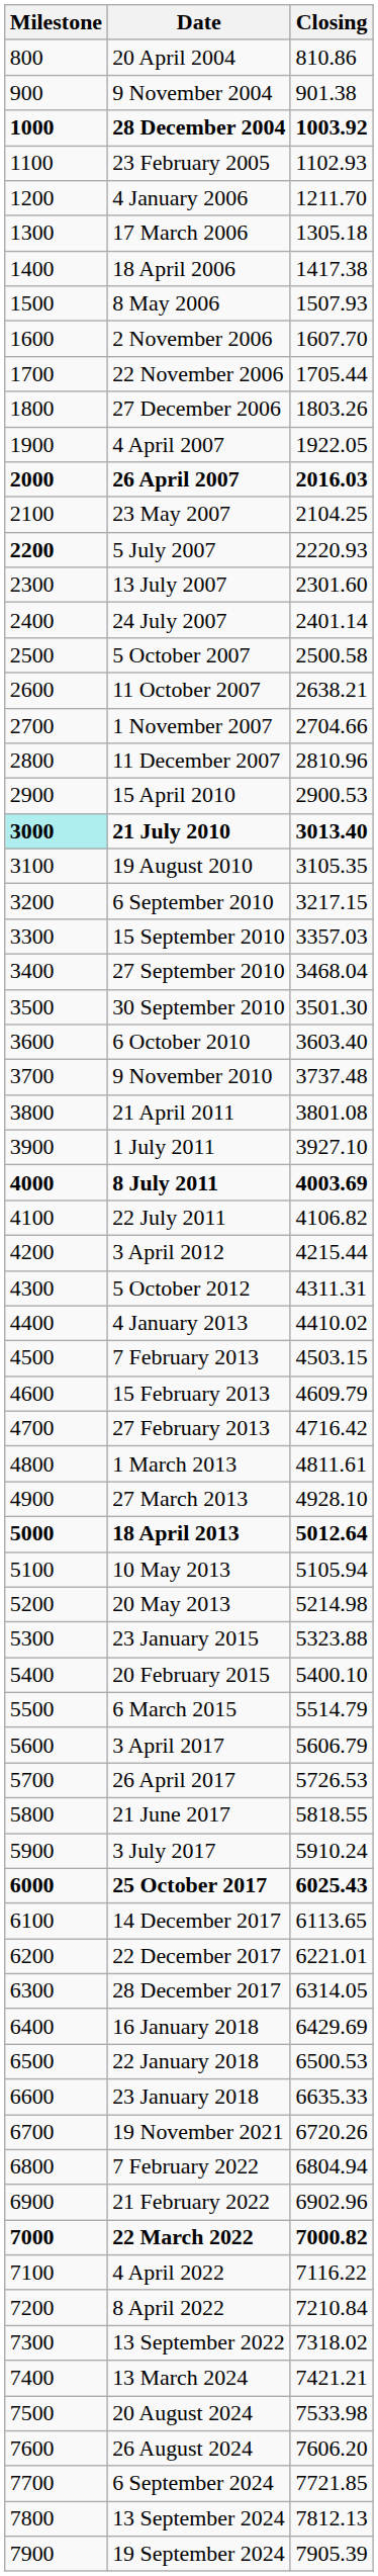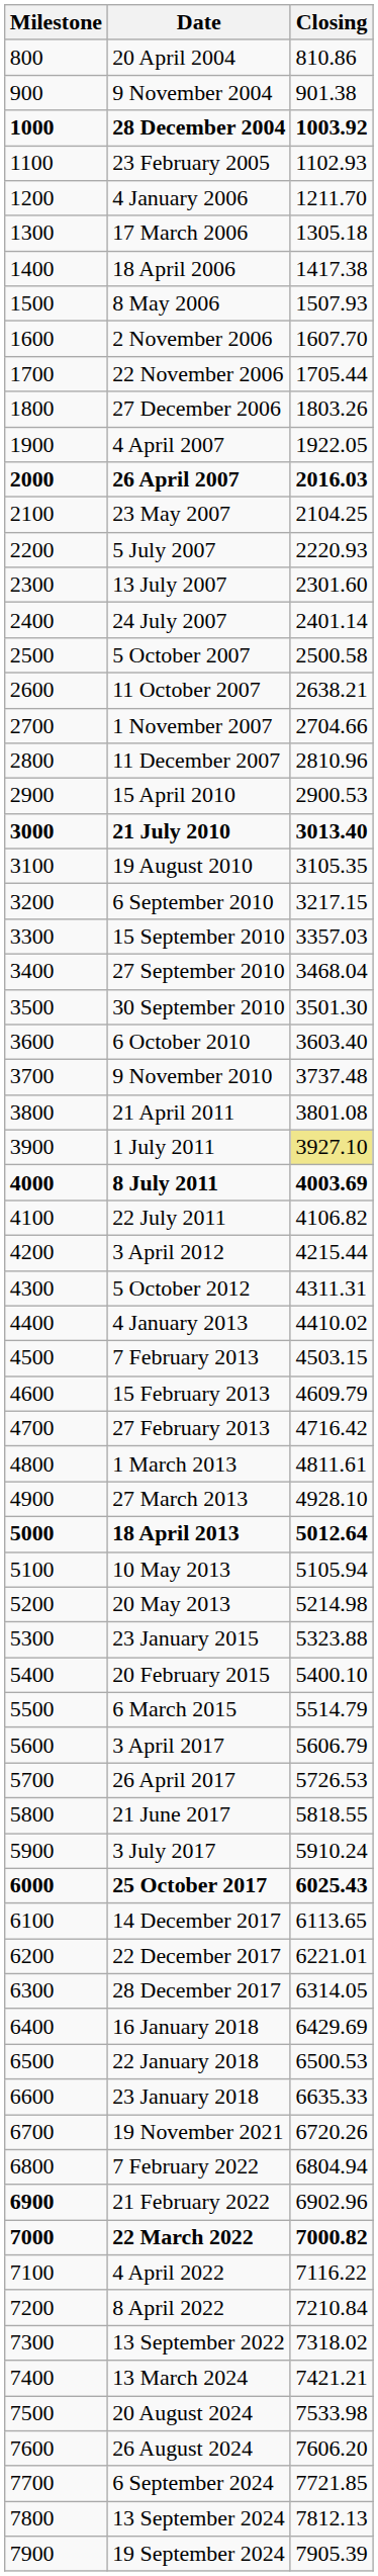5 July 2007 | Milestone: bold -> normal
21 July 2010 | Milestone: paleturquoise background -> no background
1 July 2011 | Closing: no background -> khaki background
21 February 2022 | Milestone: normal -> bold
